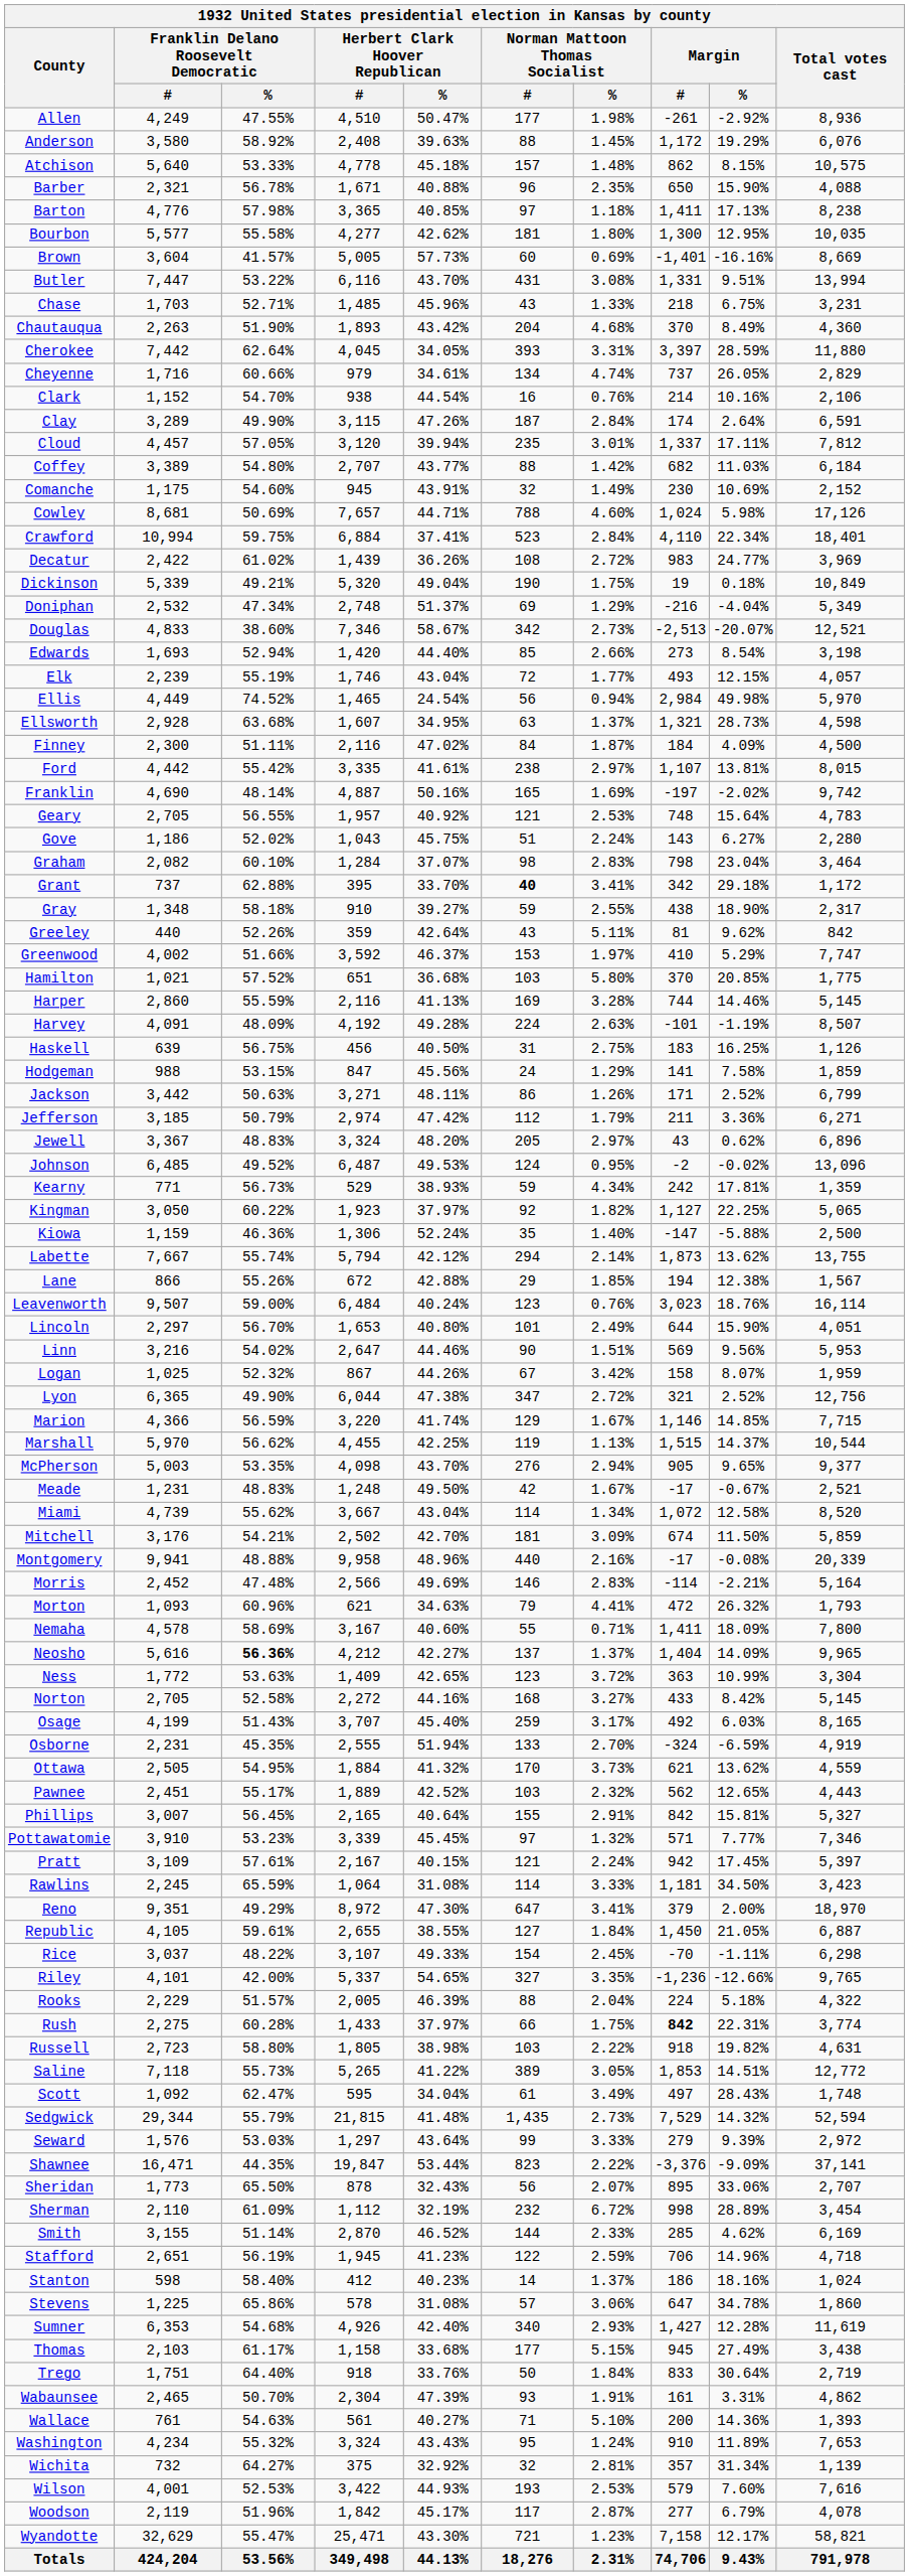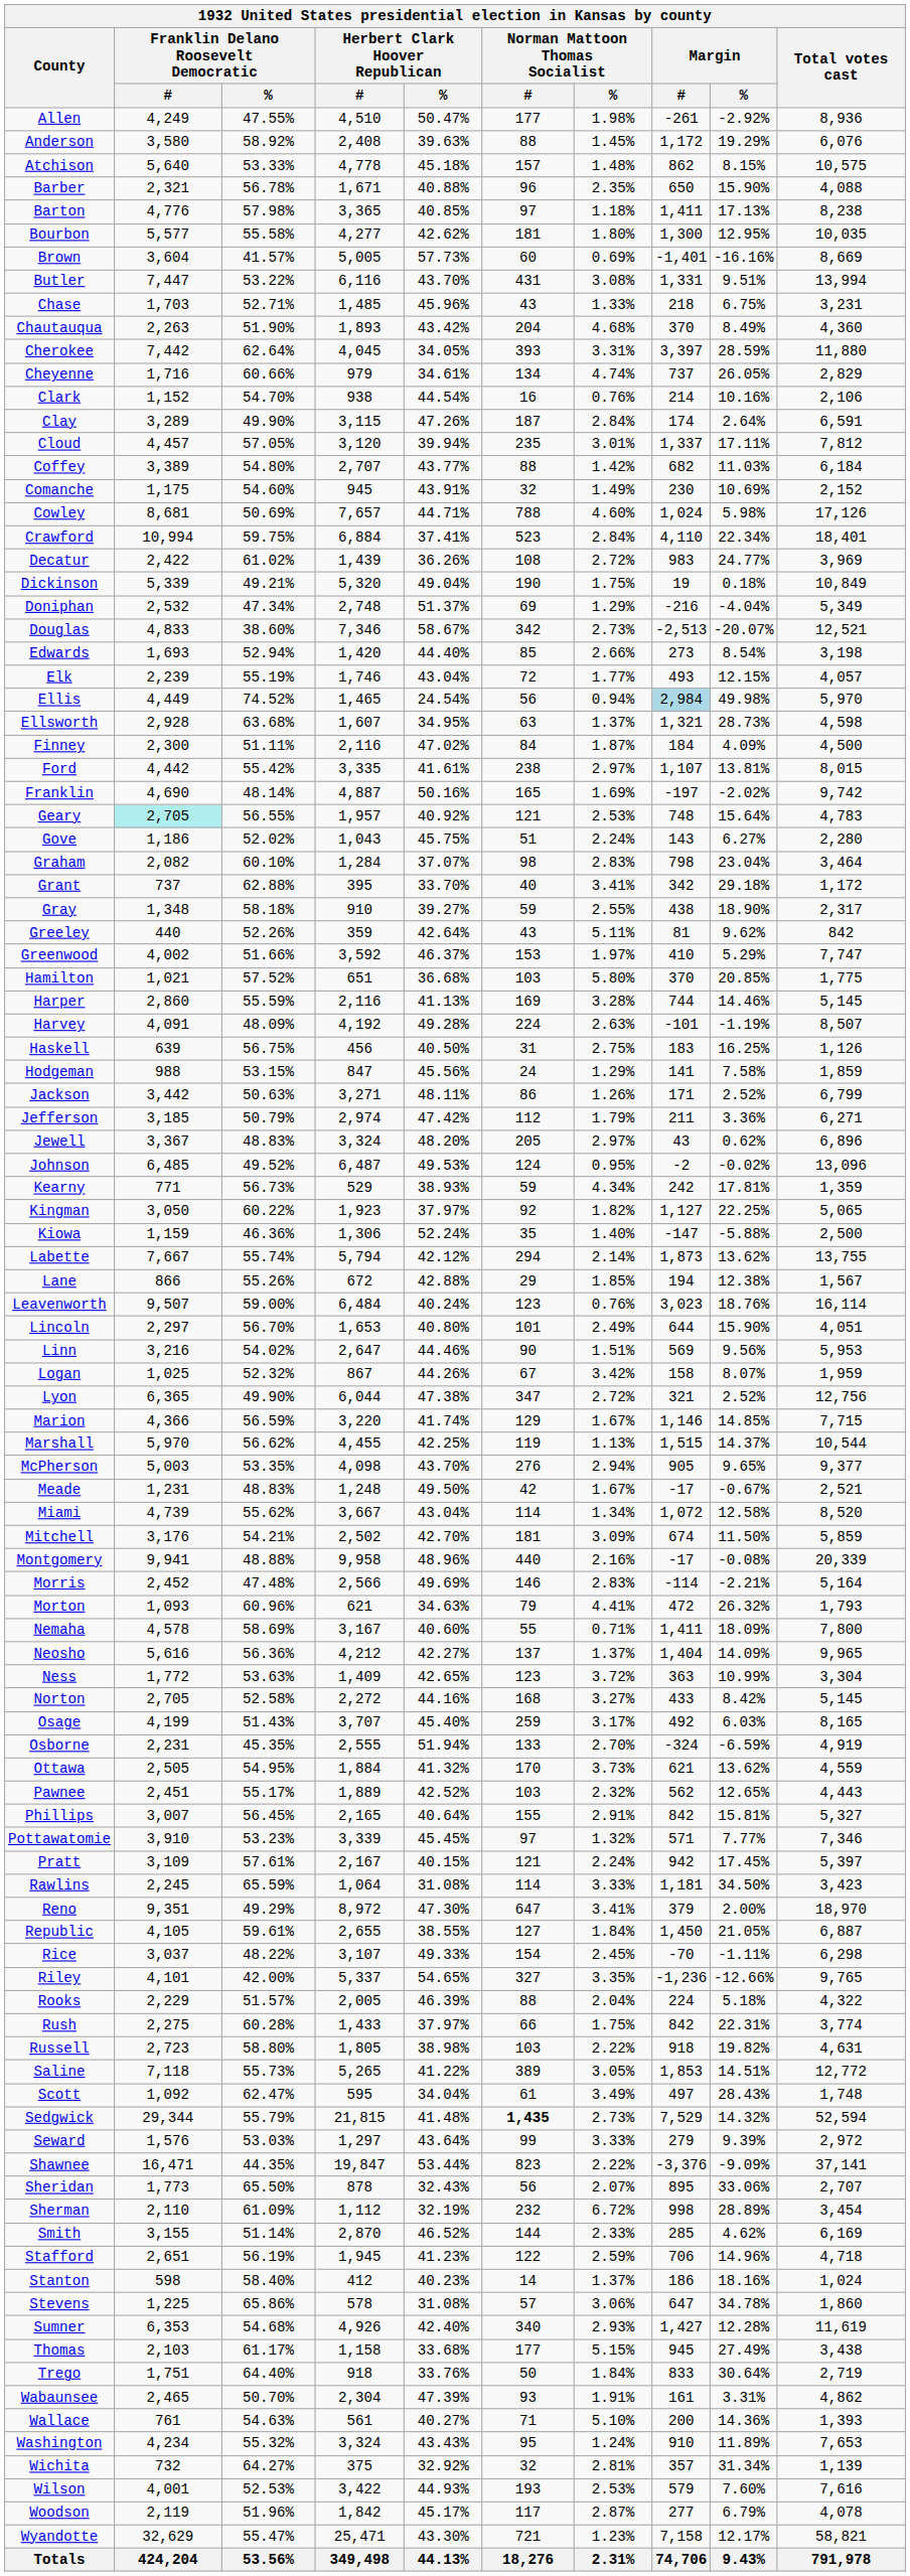Ellis | Margin / #: no background -> lightblue background
Geary | Franklin Delano Roosevelt Democratic / #: no background -> paleturquoise background
Grant | Norman Mattoon Thomas Socialist / #: bold -> normal
Neosho | Franklin Delano Roosevelt Democratic / %: bold -> normal
Rush | Margin / #: bold -> normal
Sedgwick | Norman Mattoon Thomas Socialist / #: normal -> bold
